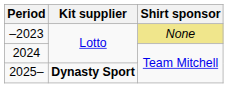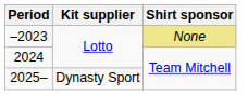2025– | Kit supplier: bold -> normal
